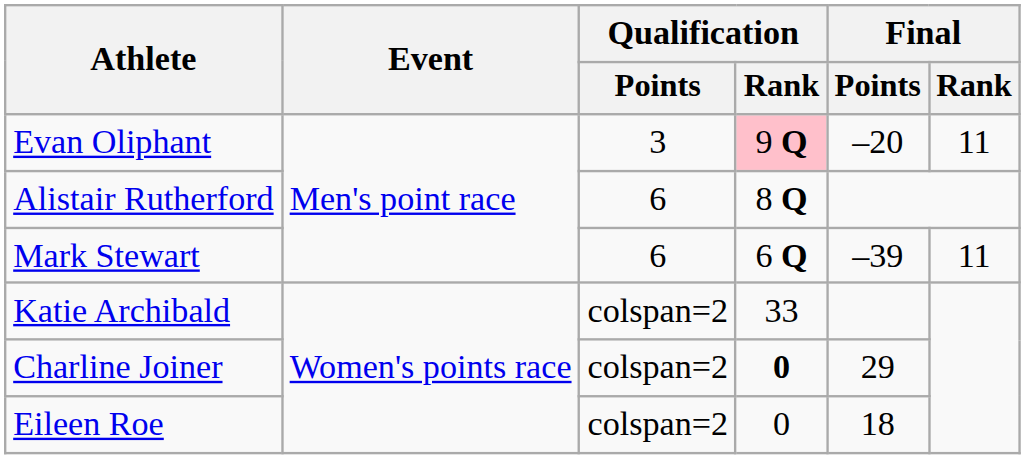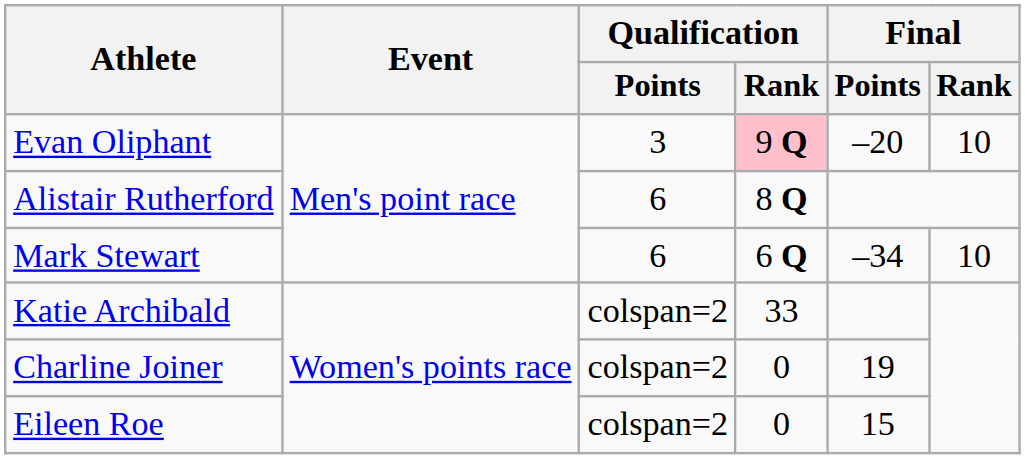Evan Oliphant | Final / Rank: 11 -> 10
Mark Stewart | Final / Points: –39 -> –34
Mark Stewart | Final / Rank: 11 -> 10
Charline Joiner | Qualification / Rank: bold -> normal
Charline Joiner | Final / Points: 29 -> 19
Eileen Roe | Final / Points: 18 -> 15
